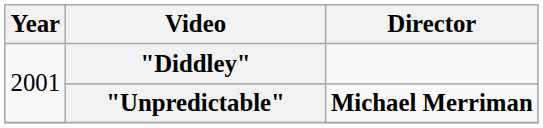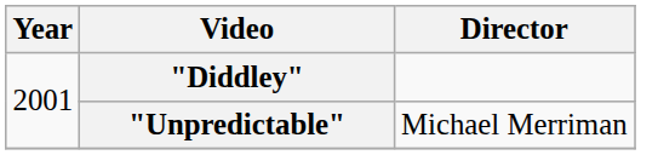"Unpredictable" | Director: bold -> normal
